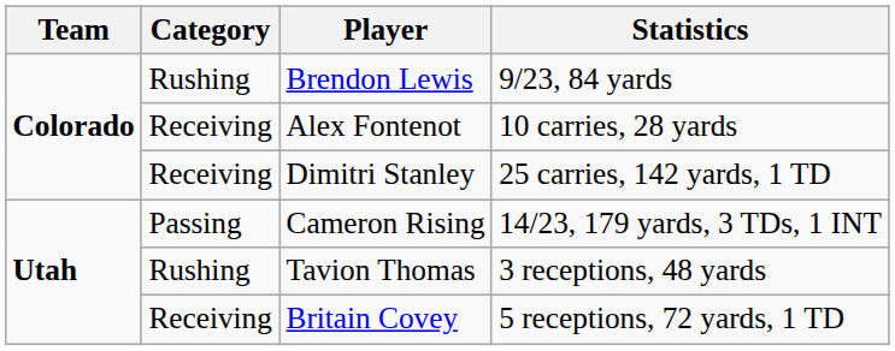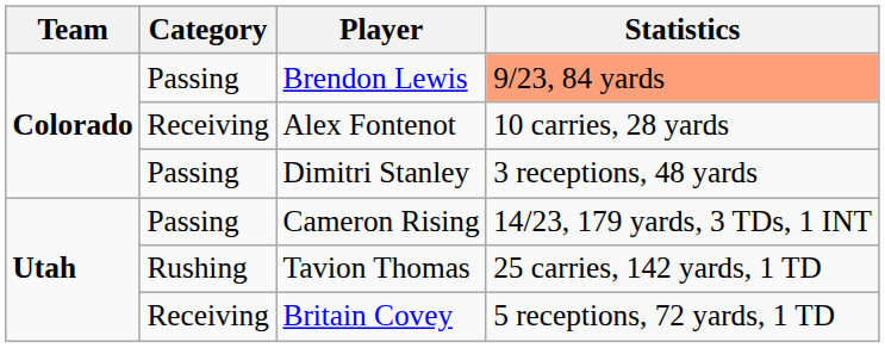Brendon Lewis | Category: Rushing -> Passing
Brendon Lewis | Statistics: no background -> lightsalmon background
Dimitri Stanley | Category: Receiving -> Passing
Dimitri Stanley | Statistics: 25 carries, 142 yards, 1 TD -> 3 receptions, 48 yards
Tavion Thomas | Statistics: 3 receptions, 48 yards -> 25 carries, 142 yards, 1 TD
